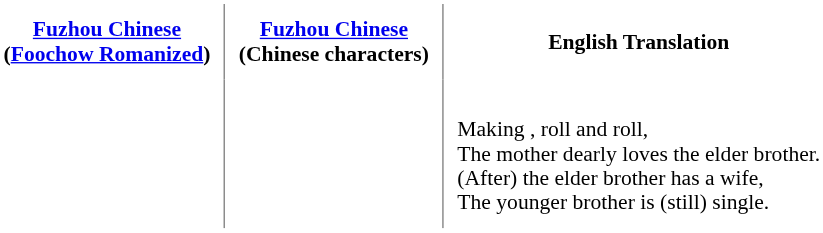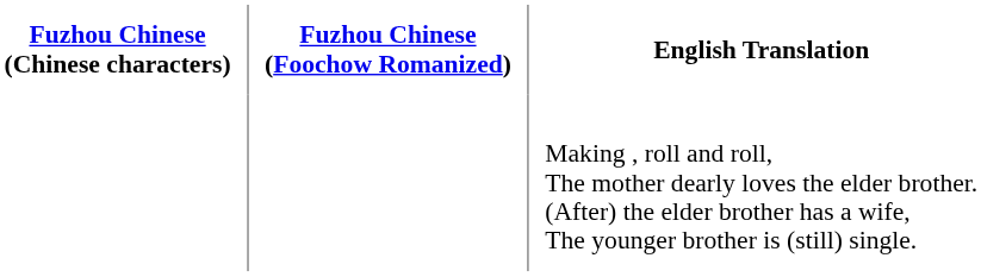columns swapped: Fuzhou Chinese (Chinese characters) <-> Fuzhou Chinese (Foochow Romanized)
